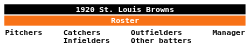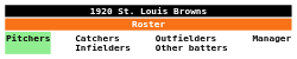Pitchers | column 1: no background -> lightgreen background
